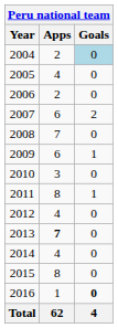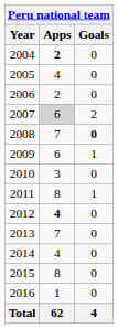2004 | Apps: normal -> bold
2004 | Goals: lightblue background -> no background
2007 | Apps: no background -> lightgrey background
2008 | Goals: normal -> bold
2012 | Apps: normal -> bold
2013 | Apps: bold -> normal
2016 | Goals: bold -> normal
